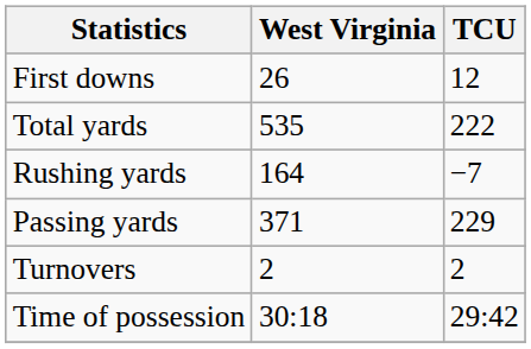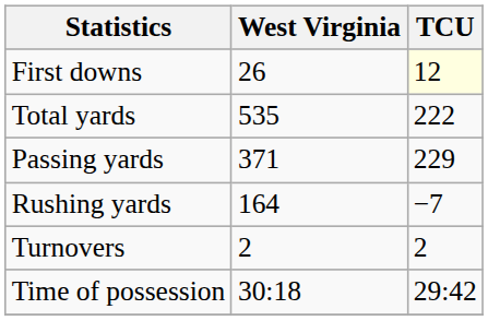First downs | TCU: no background -> lightyellow background
rows swapped: Rushing yards <-> Passing yards
